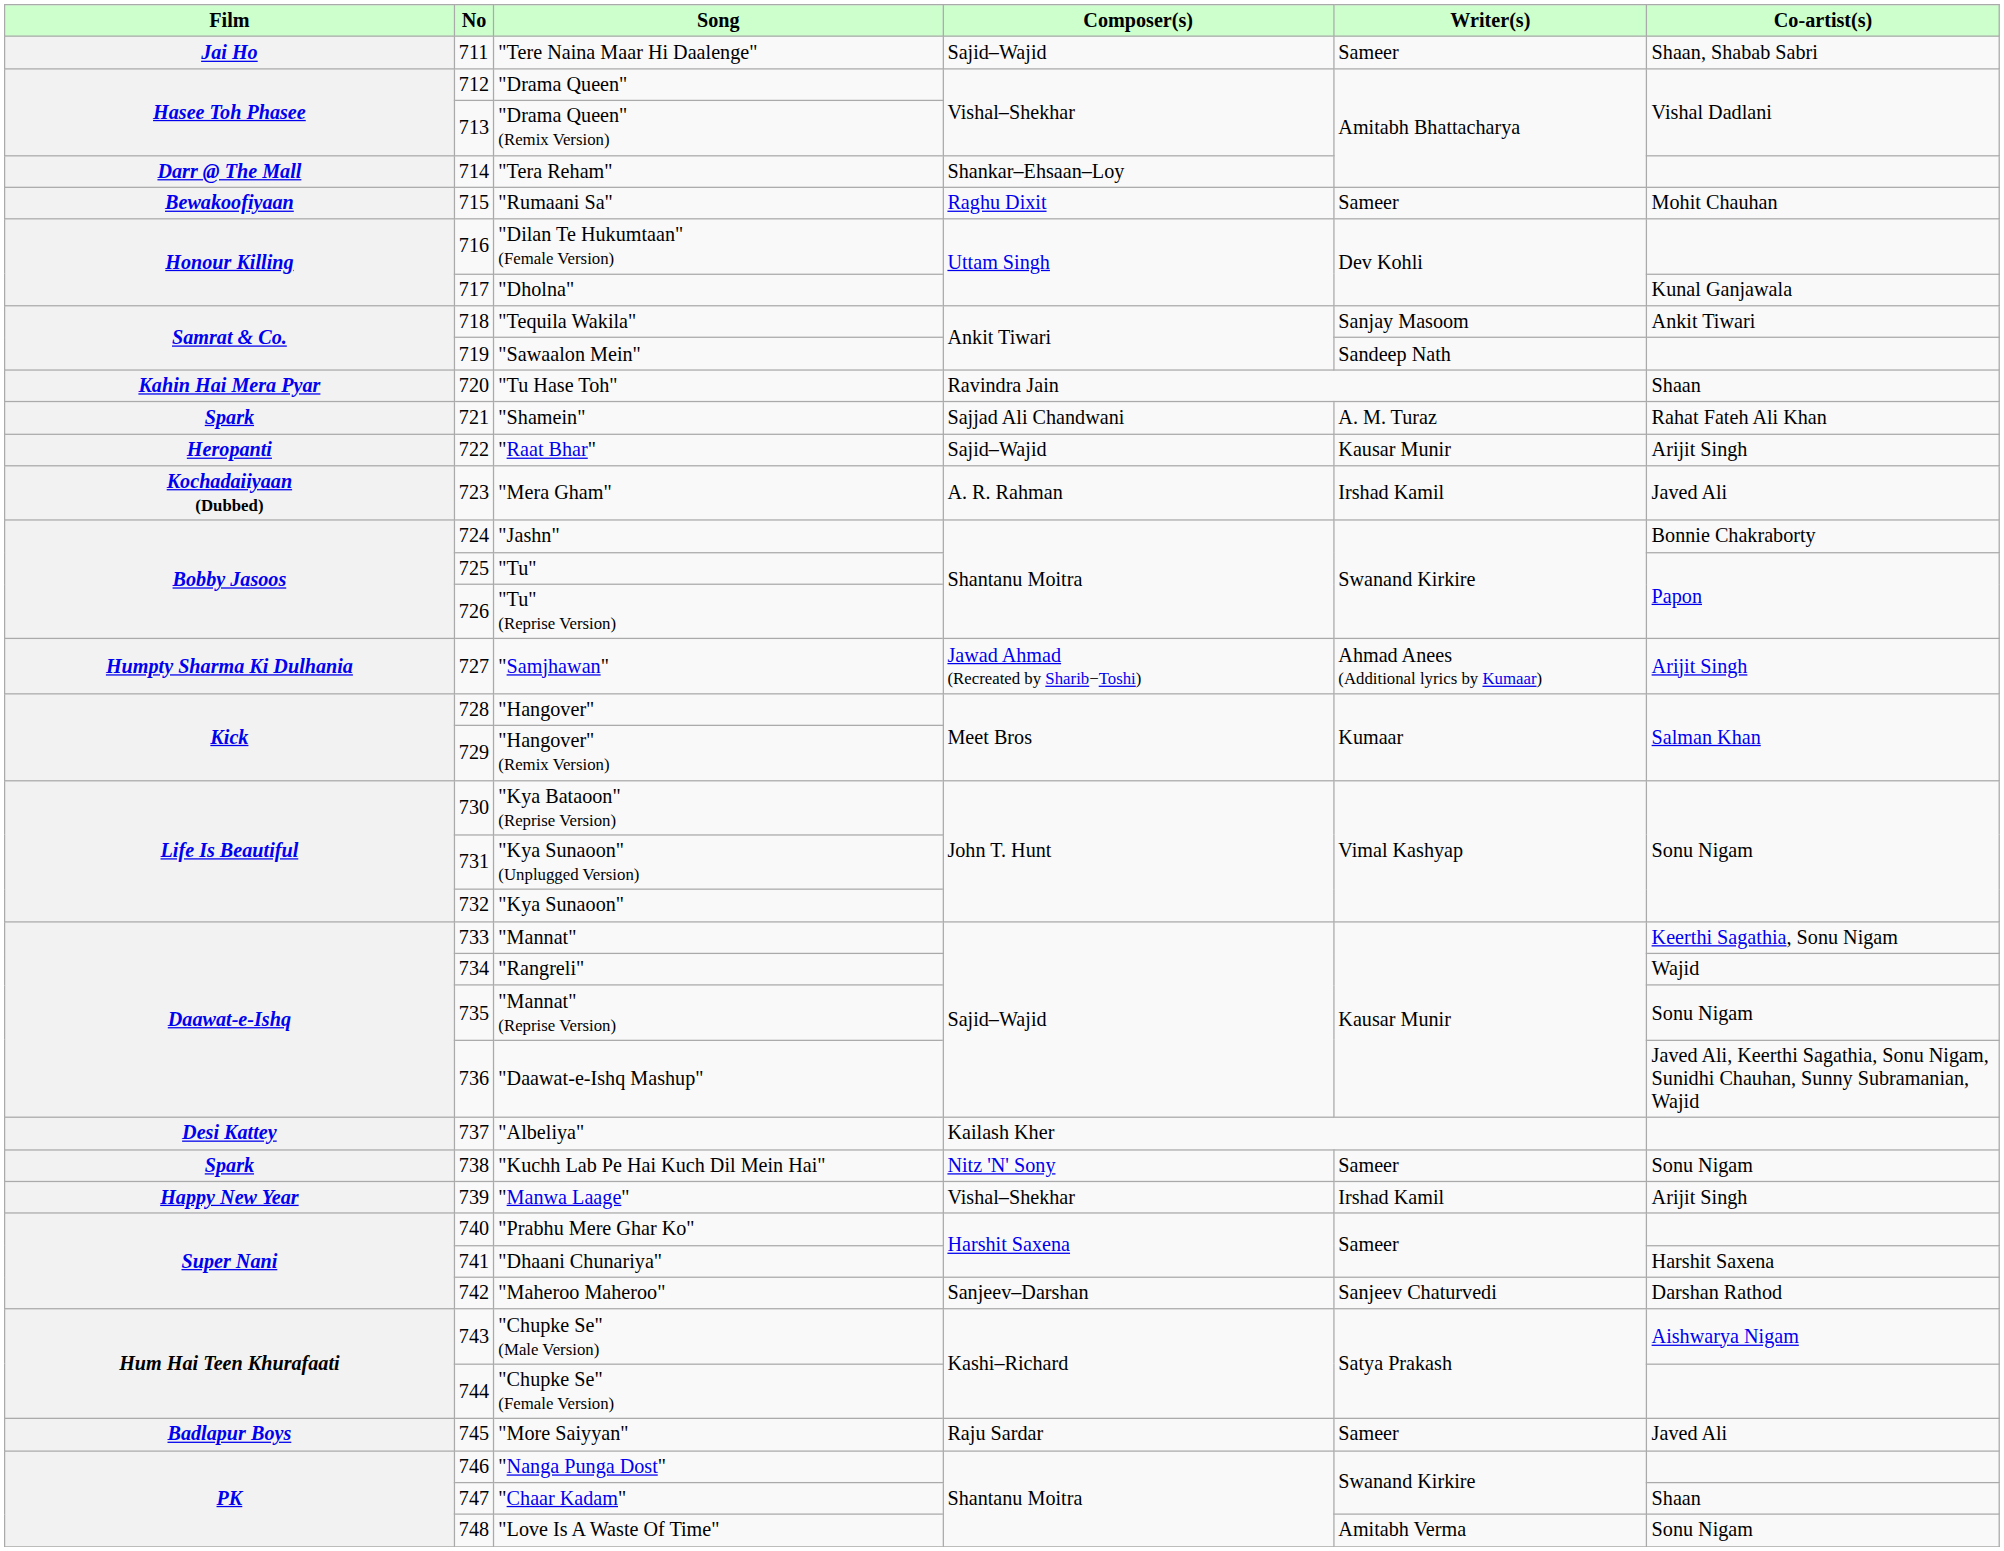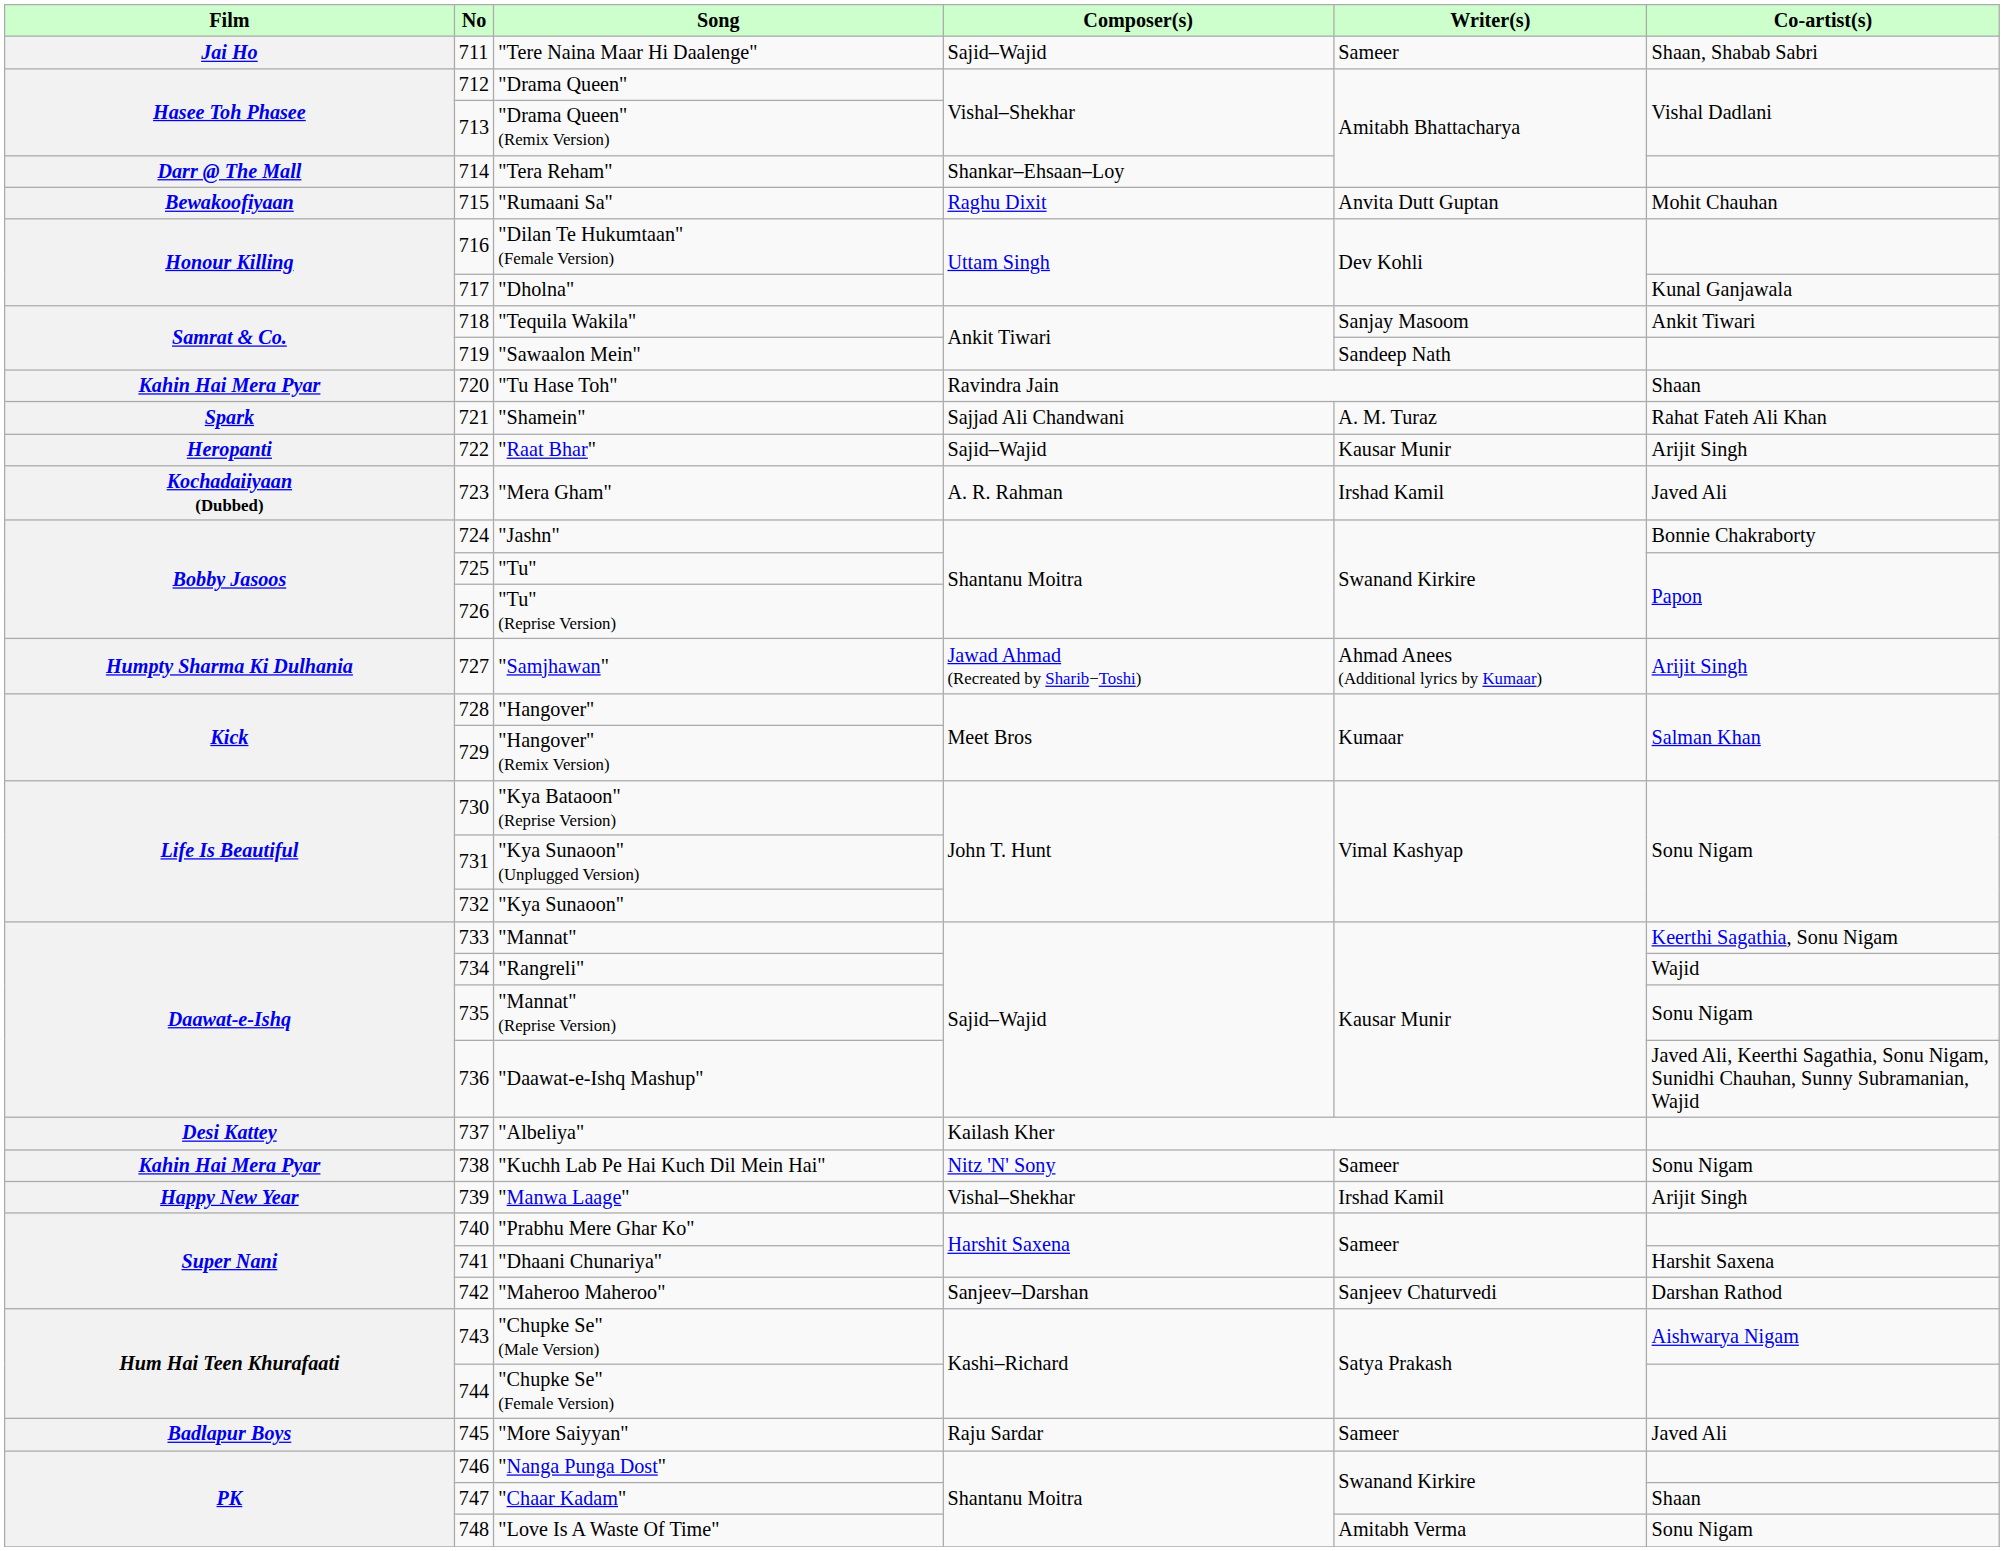"Rumaani Sa" | Writer(s): Sameer -> Anvita Dutt Guptan
"Kuchh Lab Pe Hai Kuch Dil Mein Hai" | Film: Spark -> Kahin Hai Mera Pyar
